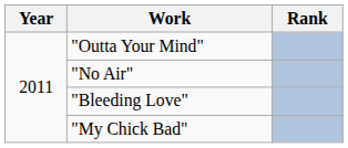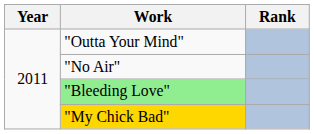"Bleeding Love" | Work: no background -> lightgreen background
"My Chick Bad" | Work: no background -> gold background
